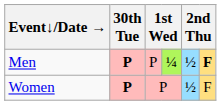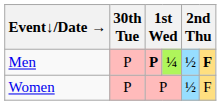Men | 30th Tue: bold -> normal
Men | column 3: normal -> bold
Women | 30th Tue: bold -> normal
